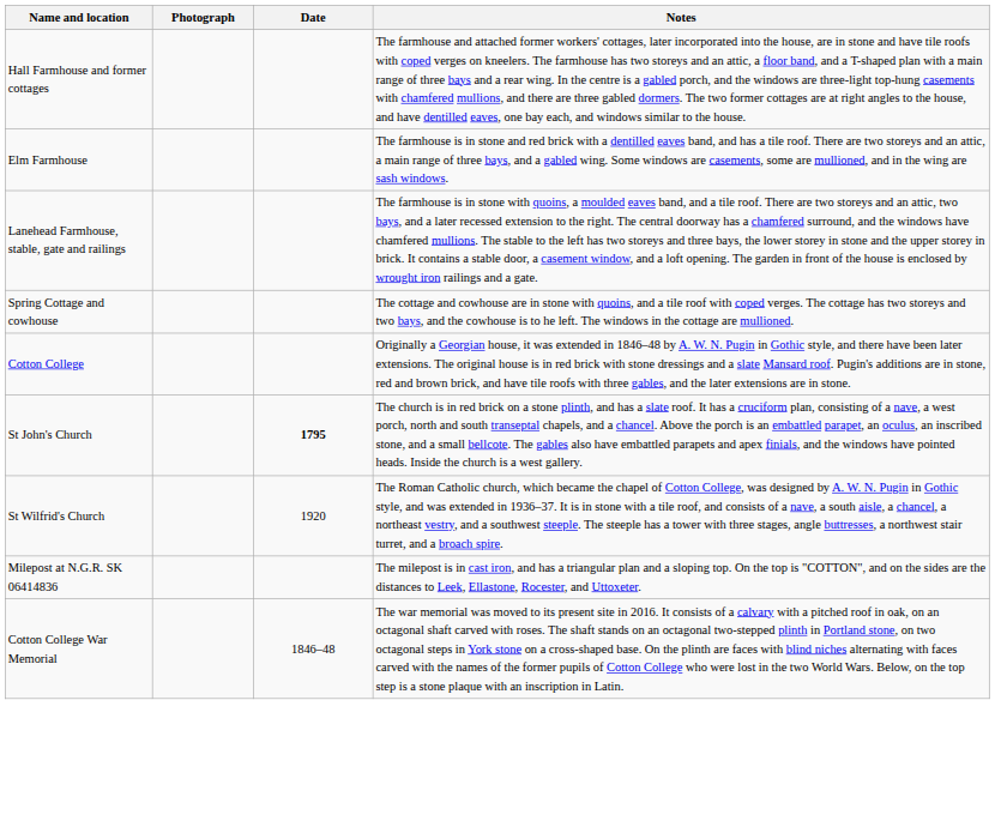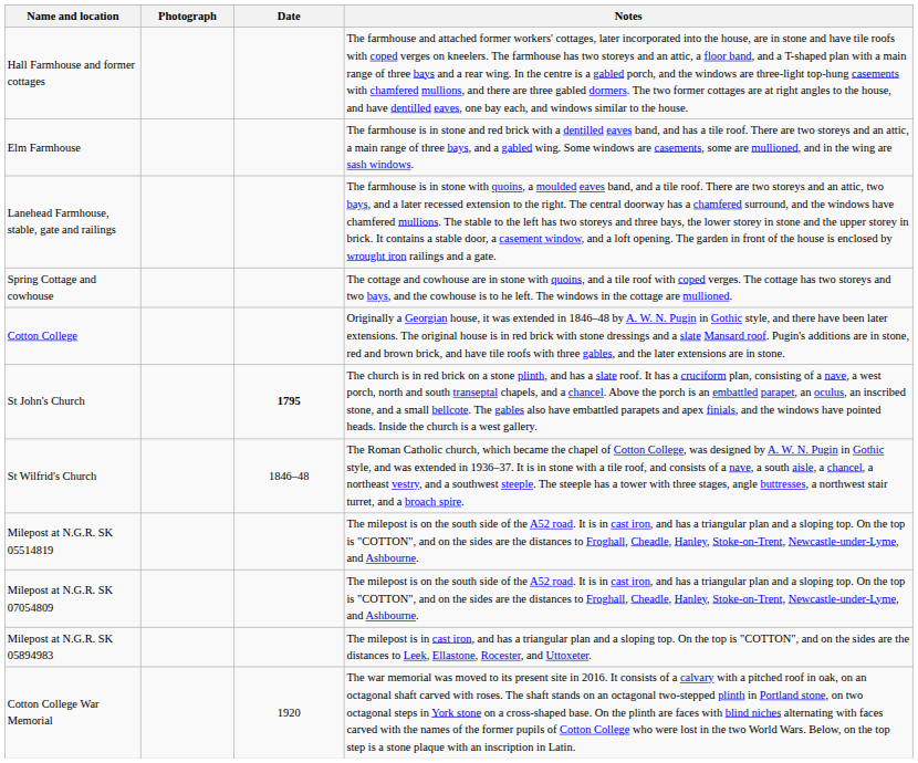St Wilfrid's Church | Date: 1920 -> 1846–48
+ row: Milepost at N.G.R. SK 05514819 | The milepost is on the south side of the A52 road. It is in cast iron, and has a triangular plan and a sloping top. On the top is "COTTON", and on the sides are the distances to Froghall, Cheadle, Hanley, Stoke-on-Trent, Newcastle-under-Lyme, and Ashbourne.
+ row: Milepost at N.G.R. SK 07054809 | The milepost is on the south side of the A52 road. It is in cast iron, and has a triangular plan and a sloping top. On the top is "COTTON", and on the sides are the distances to Froghall, Cheadle, Hanley, Stoke-on-Trent, Newcastle-under-Lyme, and Ashbourne.
+ row: Milepost at N.G.R. SK 05894983 | The milepost is in cast iron, and has a triangular plan and a sloping top. On the top is "COTTON", and on the sides are the distances to Leek, Ellastone, Rocester, and Uttoxeter.
- row: Milepost at N.G.R. SK 06414836 | The milepost is in cast iron, and has a triangular plan and a sloping top. On the top is "COTTON", and on the sides are the distances to Leek, Ellastone, Rocester, and Uttoxeter.
Cotton College War Memorial | Date: 1846–48 -> 1920
